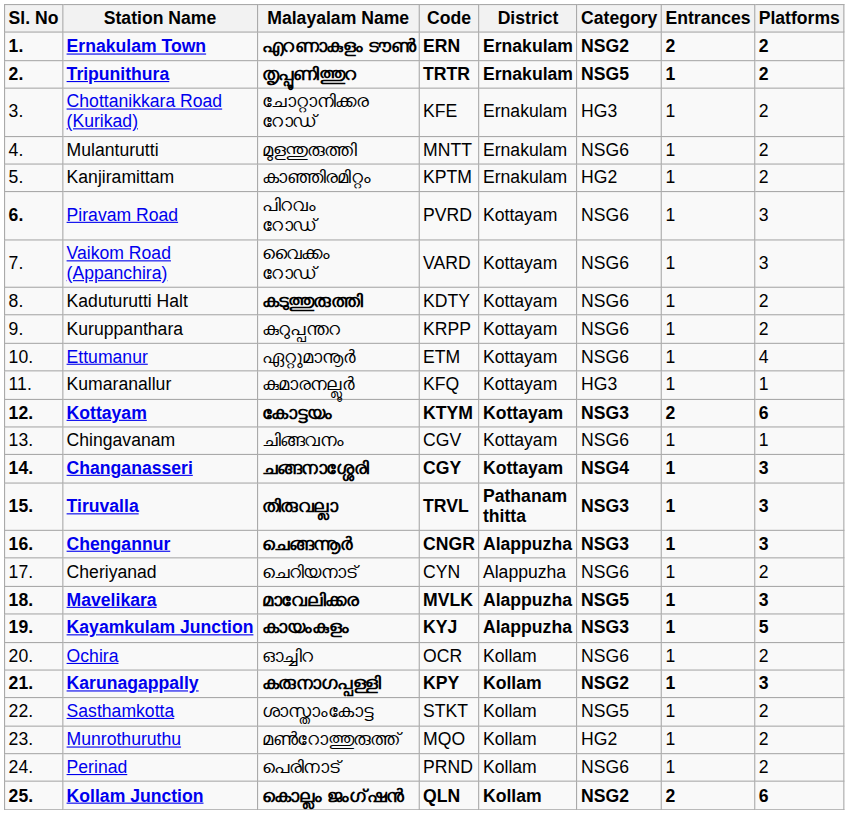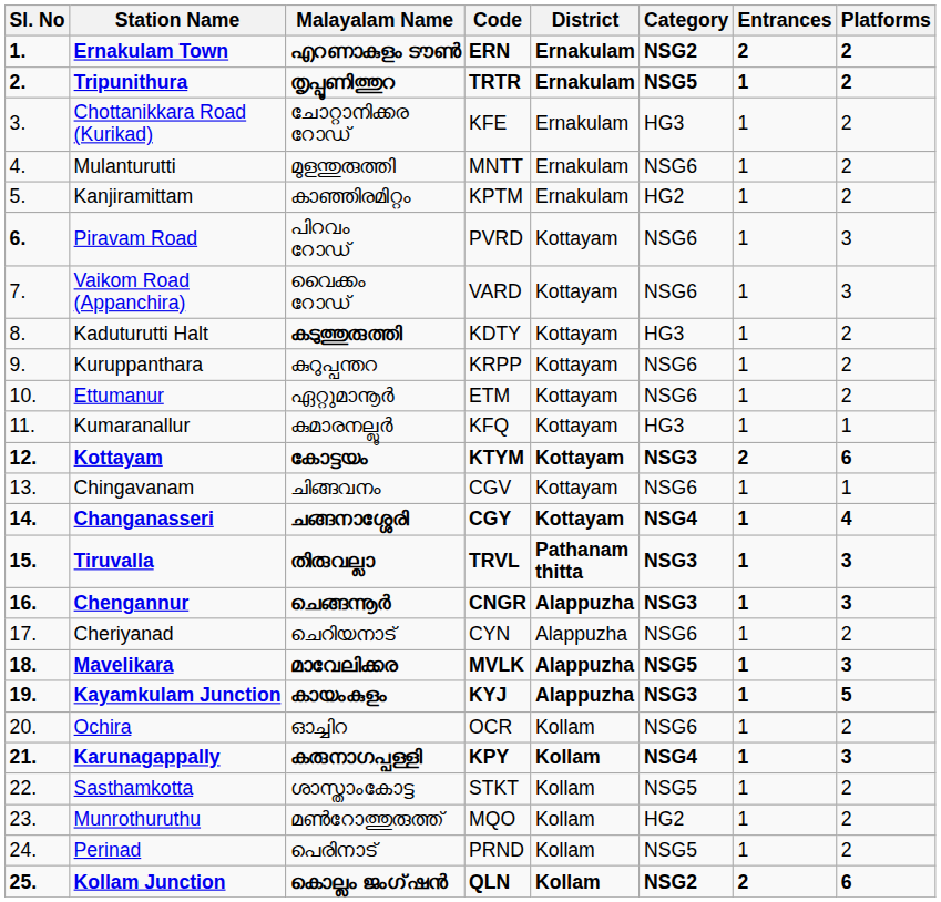Kaduturutti Halt | Category: NSG6 -> HG3
Ettumanur | Platforms: 4 -> 2
Changanasseri | Platforms: 3 -> 4
Karunagappally | Category: NSG2 -> NSG4
Perinad | Category: NSG6 -> NSG5
